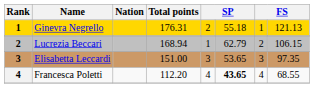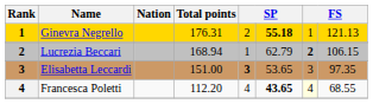Ginevra Negrello | column 6: normal -> bold
Lucrezia Beccari | column 7: normal -> bold
Elisabetta Leccardi | column 5: normal -> bold
Francesca Poletti | column 7: no background -> lightyellow background
